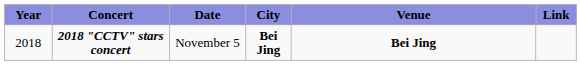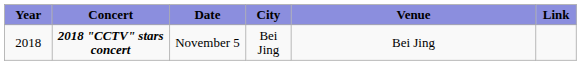2018 "CCTV" stars concert | City: bold -> normal
2018 "CCTV" stars concert | Venue: bold -> normal
